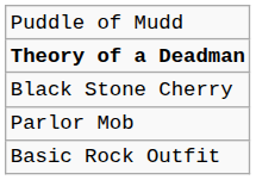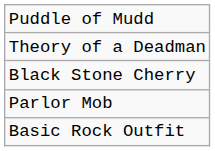row 2 | column 1: bold -> normal
